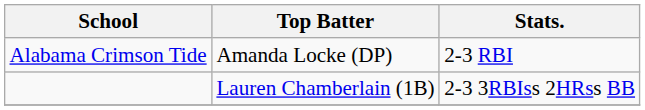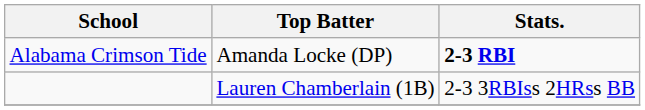Alabama Crimson Tide | Stats.: normal -> bold
